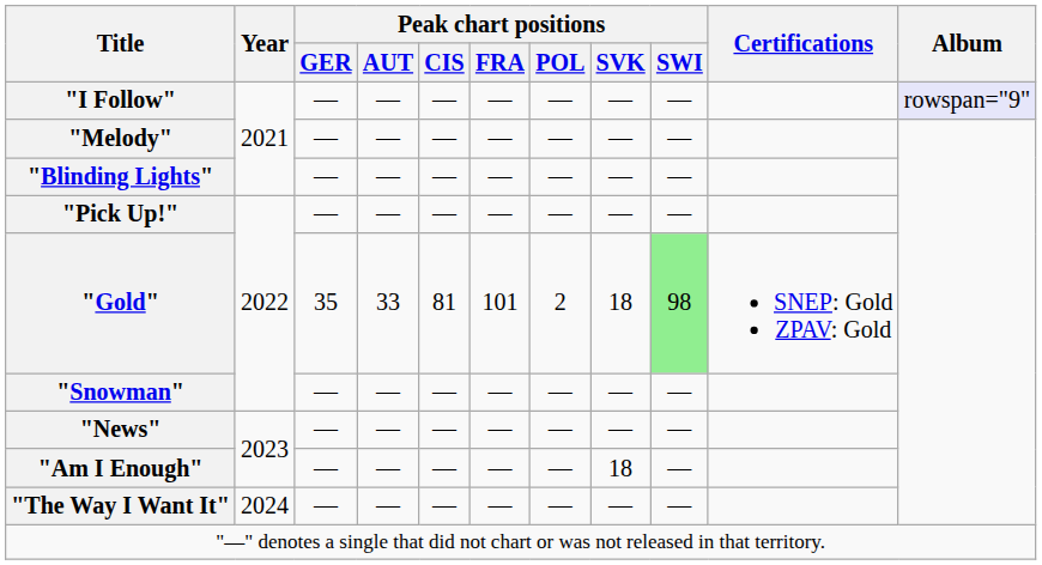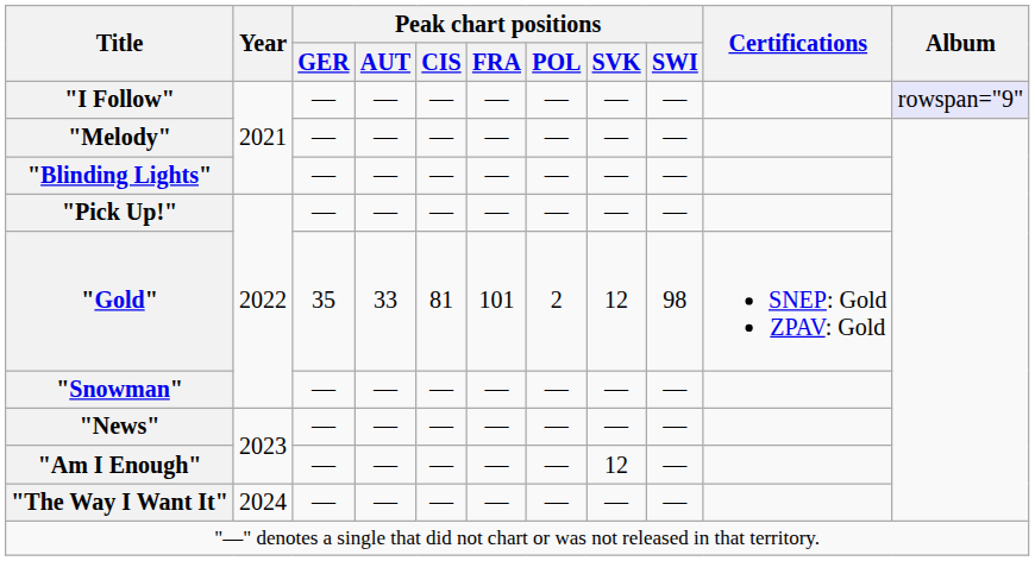"Gold" | Peak chart positions / SVK: 18 -> 12
"Gold" | Peak chart positions / SWI: lightgreen background -> no background
"Am I Enough" | Peak chart positions / SVK: 18 -> 12
